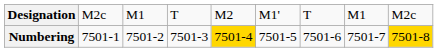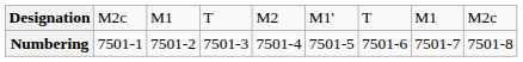Numbering | column 5: gold background -> no background
Numbering | column 9: gold background -> no background
